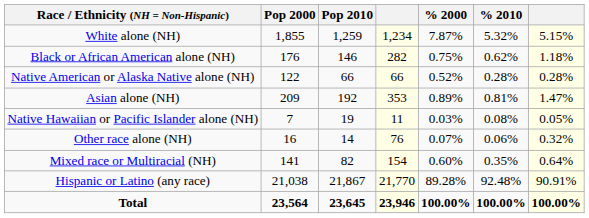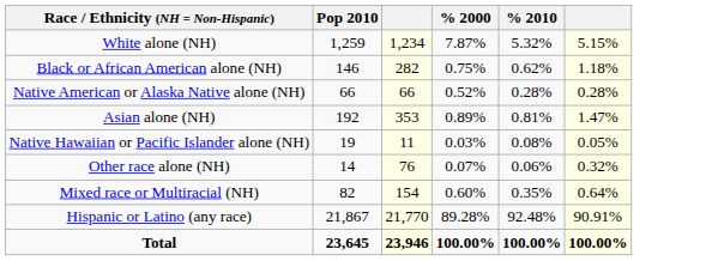- column: Pop 2000 | 1,855 | 176 | 122 | 209 | 7 | 16 | 141 | 21,038 | 23,564
